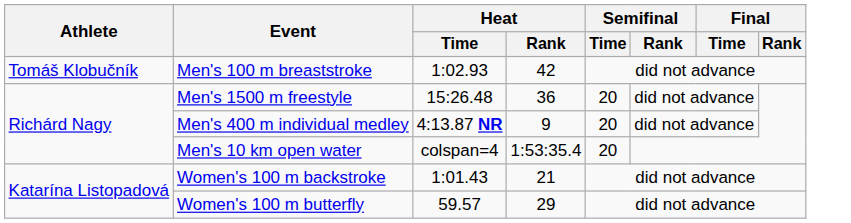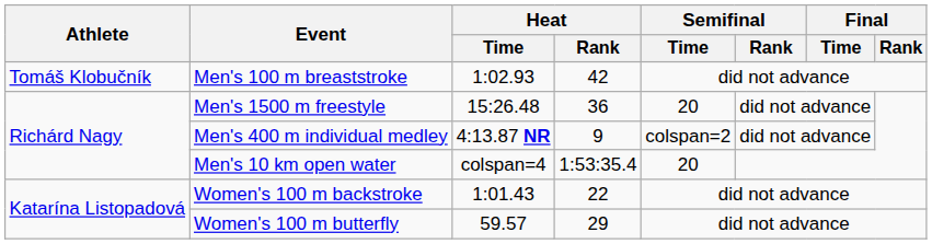Men's 400 m individual medley | Semifinal / Time: 20 -> colspan=2
Women's 100 m backstroke | Heat / Rank: 21 -> 22
